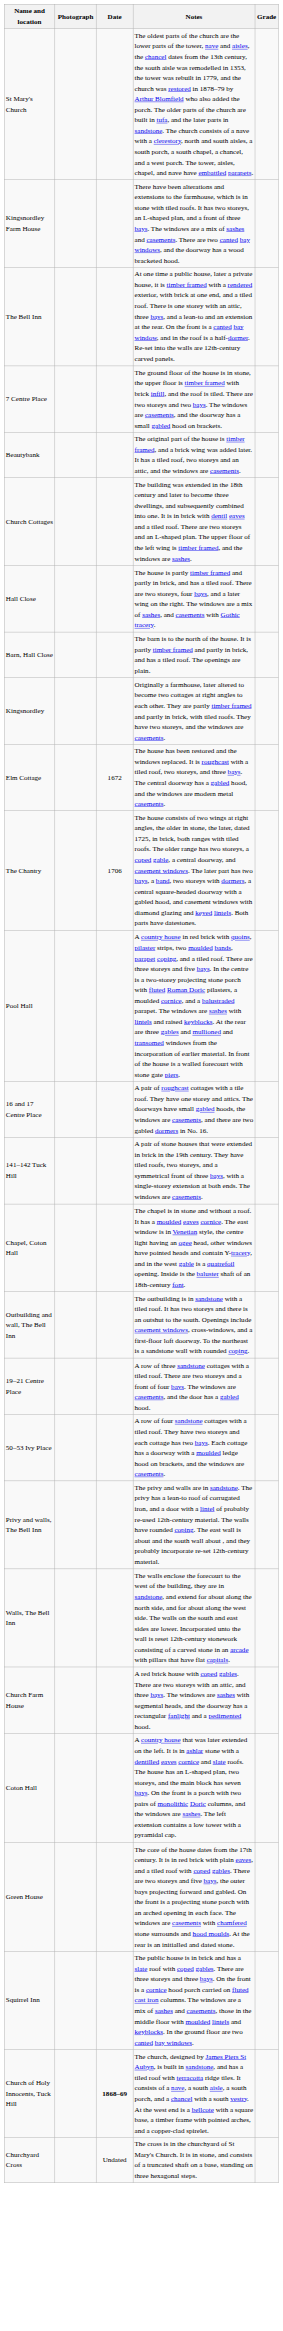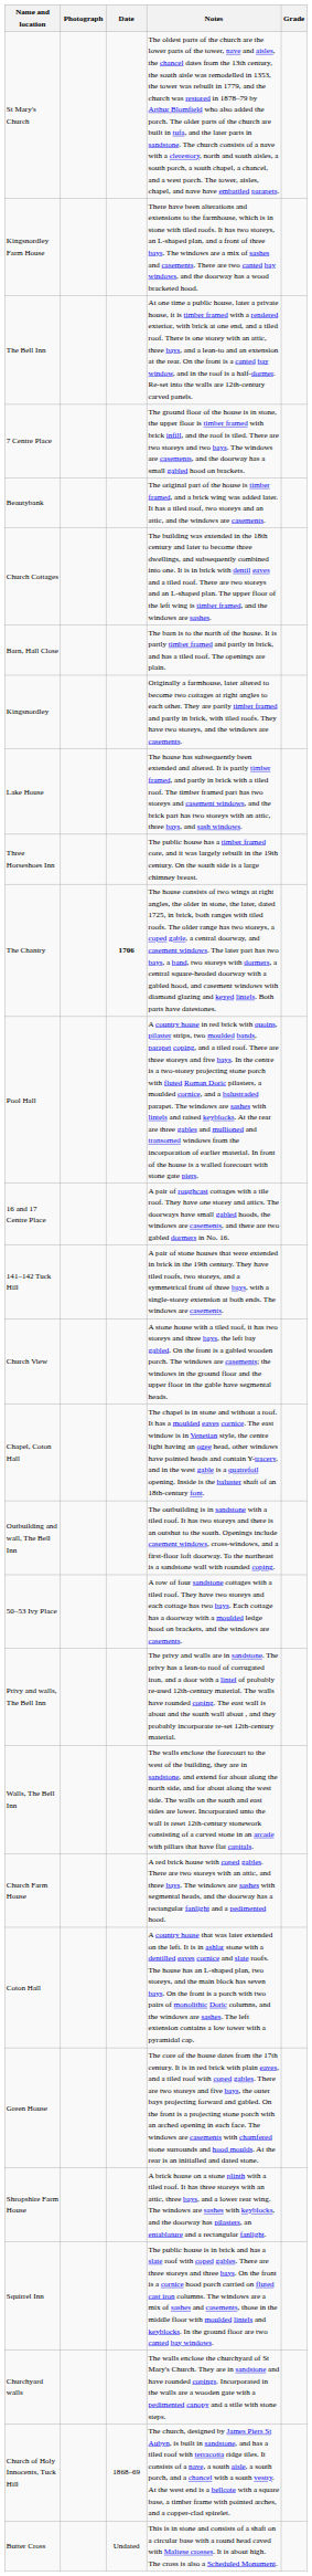- row: Hall Close | The house is partly timber framed and partly in brick, and has a tiled roof. There are two storeys, four bays, and a later wing on the right. The windows are a mix of sashes, and casements with Gothic tracery.
+ row: Lake House | The house has subsequently been extended and altered. It is partly timber framed, and partly in brick with a tiled roof. The timber framed part has two storeys and casement windows, and the brick part has two storeys with an attic, three bays, and sash windows.
+ row: Three Horseshoes Inn | The public house has a timber framed core, and it was largely rebuilt in the 19th century. On the south side is a large chimney breast.
- row: Elm Cottage | 1672 | The house has been restored and the windows replaced. It is roughcast with a tiled roof, two storeys, and three bays. The central doorway has a gabled hood, and the windows are modern metal casements.
The Chantry | Date: normal -> bold
+ row: Church View | A stone house with a tiled roof, it has two storeys and three bays, the left bay gabled. On the front is a gabled wooden porch. The windows are casements; the windows in the ground floor and the upper floor in the gable have segmental heads.
- row: 19–21 Centre Place | A row of three sandstone cottages with a tiled roof. There are two storeys and a front of four bays. The windows are casements, and the door has a gabled hood.
+ row: Shropshire Farm House | A brick house on a stone plinth with a tiled roof. It has three storeys with an attic, three bays, and a lower rear wing. The windows are sashes with keyblocks, and the doorway has pilasters, an entablature and a rectangular fanlight.
+ row: Churchyard walls | The walls enclose the churchyard of St Mary's Church. They are in sandstone and have rounded copings. Incorporated in the walls are a wooden gate with a pedimented canopy and a stile with stone steps.
Church of Holy Innocents, Tuck Hill | Date: bold -> normal
+ row: Butter Cross | Undated | This is in stone and consists of a shaft on a circular base with a round head caved with Maltese crosses. It is about high. The cross is also a Scheduled Monument.
- row: Churchyard Cross | Undated | The cross is in the churchyard of St Mary's Church. It is in stone, and consists of a truncated shaft on a base, standing on three hexagonal steps.
